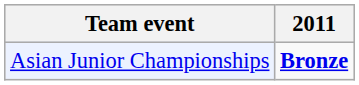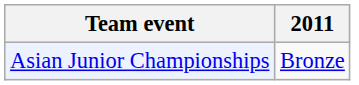Asian Junior Championships | 2011: bold -> normal
